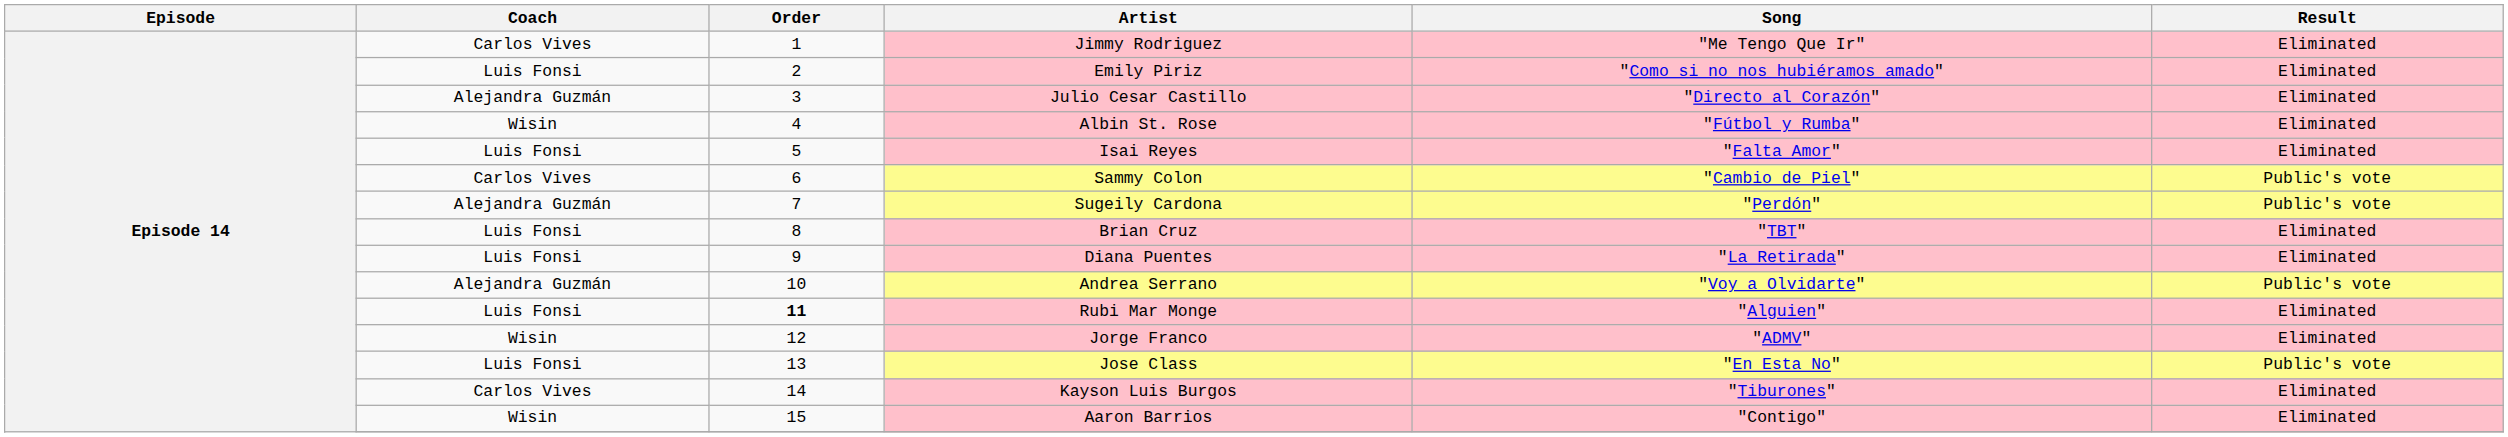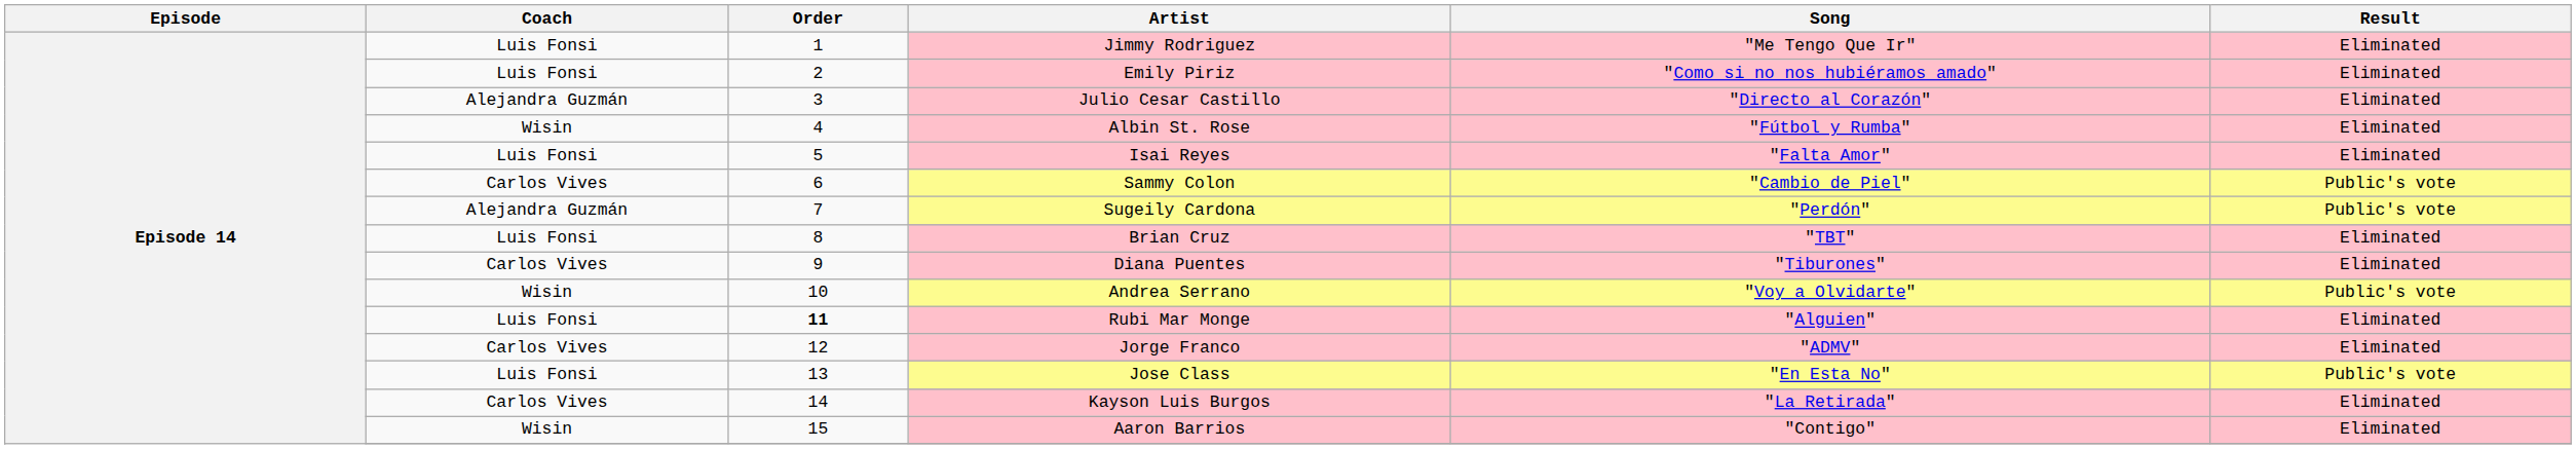Jimmy Rodriguez | Coach: Carlos Vives -> Luis Fonsi
Diana Puentes | Coach: Luis Fonsi -> Carlos Vives
Diana Puentes | Song: "La Retirada" -> "Tiburones"
Andrea Serrano | Coach: Alejandra Guzmán -> Wisin
Jorge Franco | Coach: Wisin -> Carlos Vives
Kayson Luis Burgos | Song: "Tiburones" -> "La Retirada"
